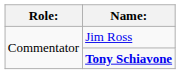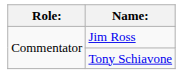Tony Schiavone | Name:: bold -> normal
